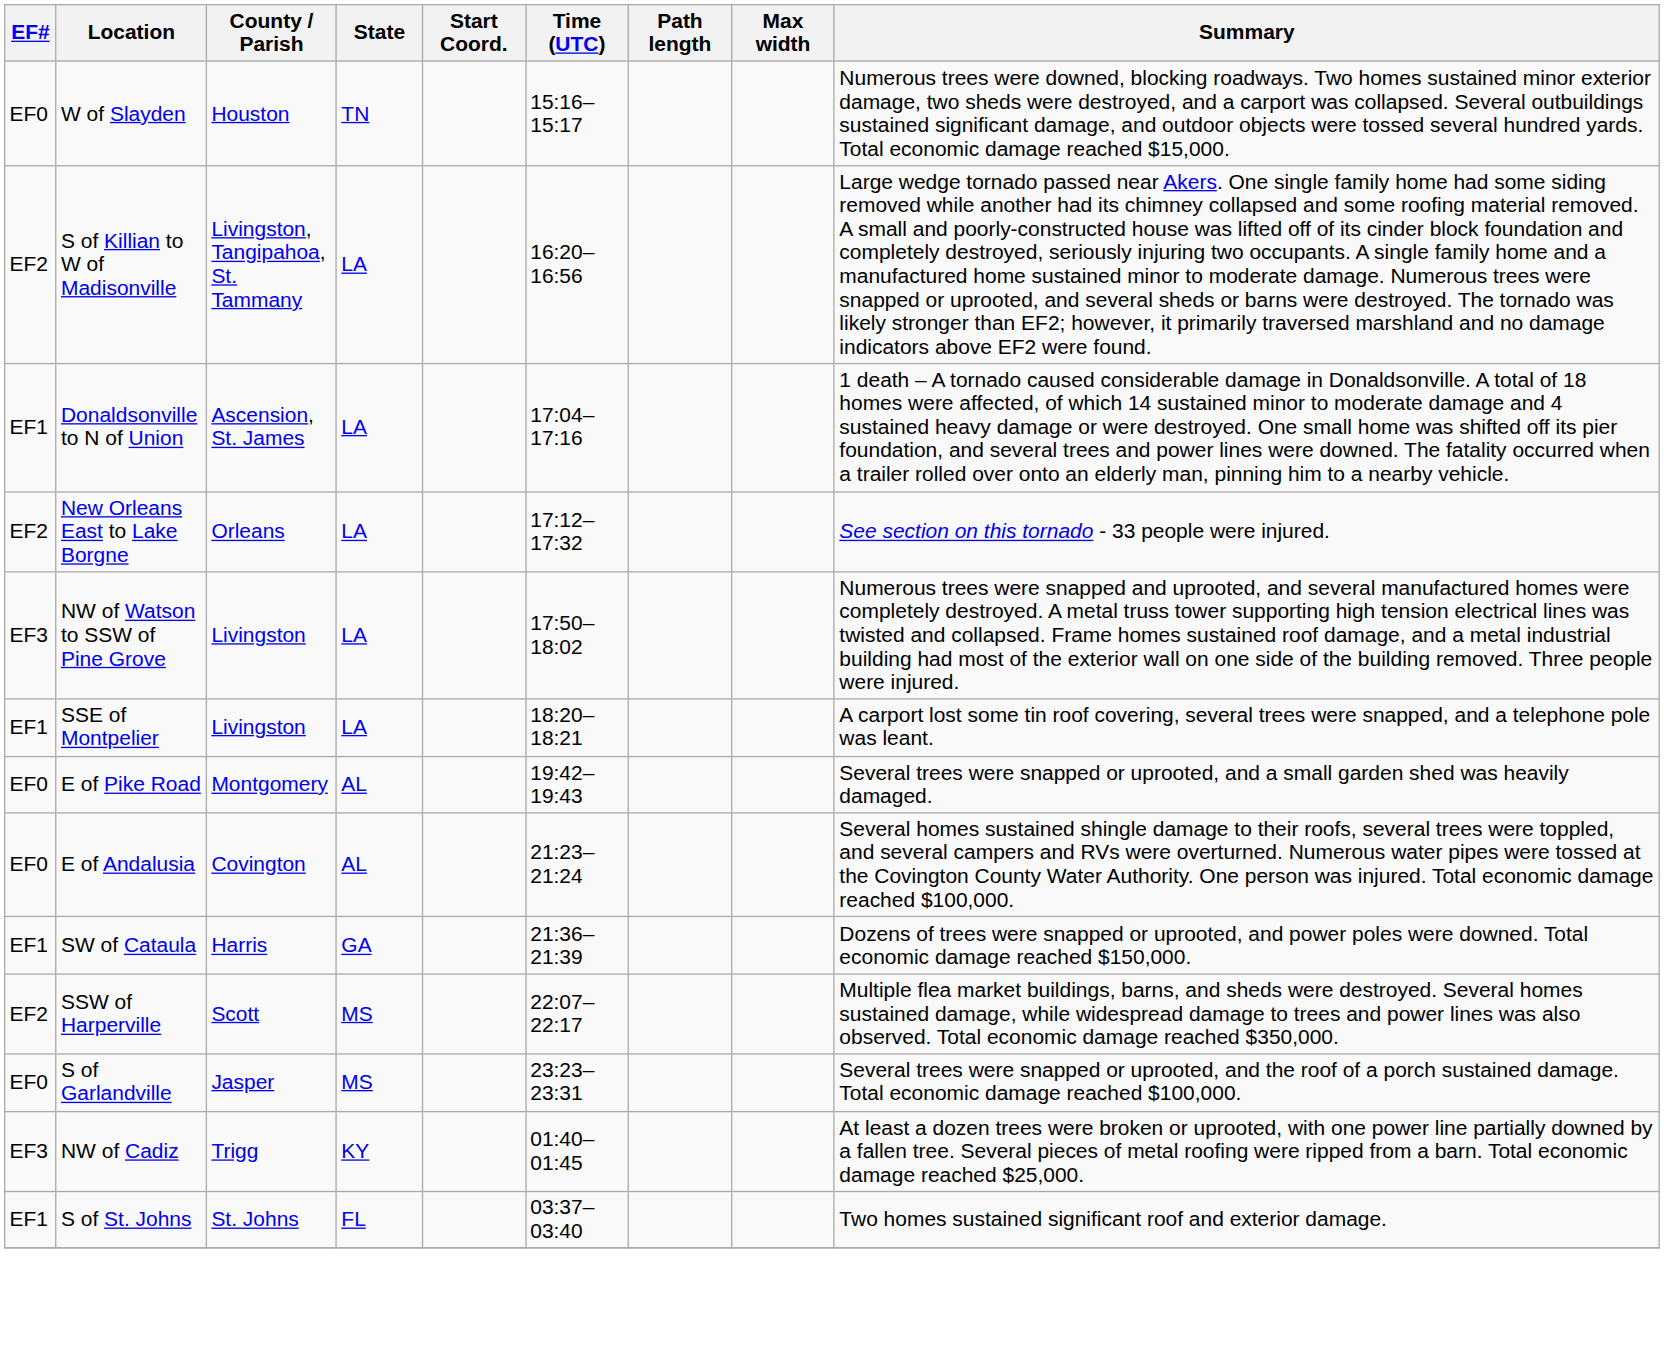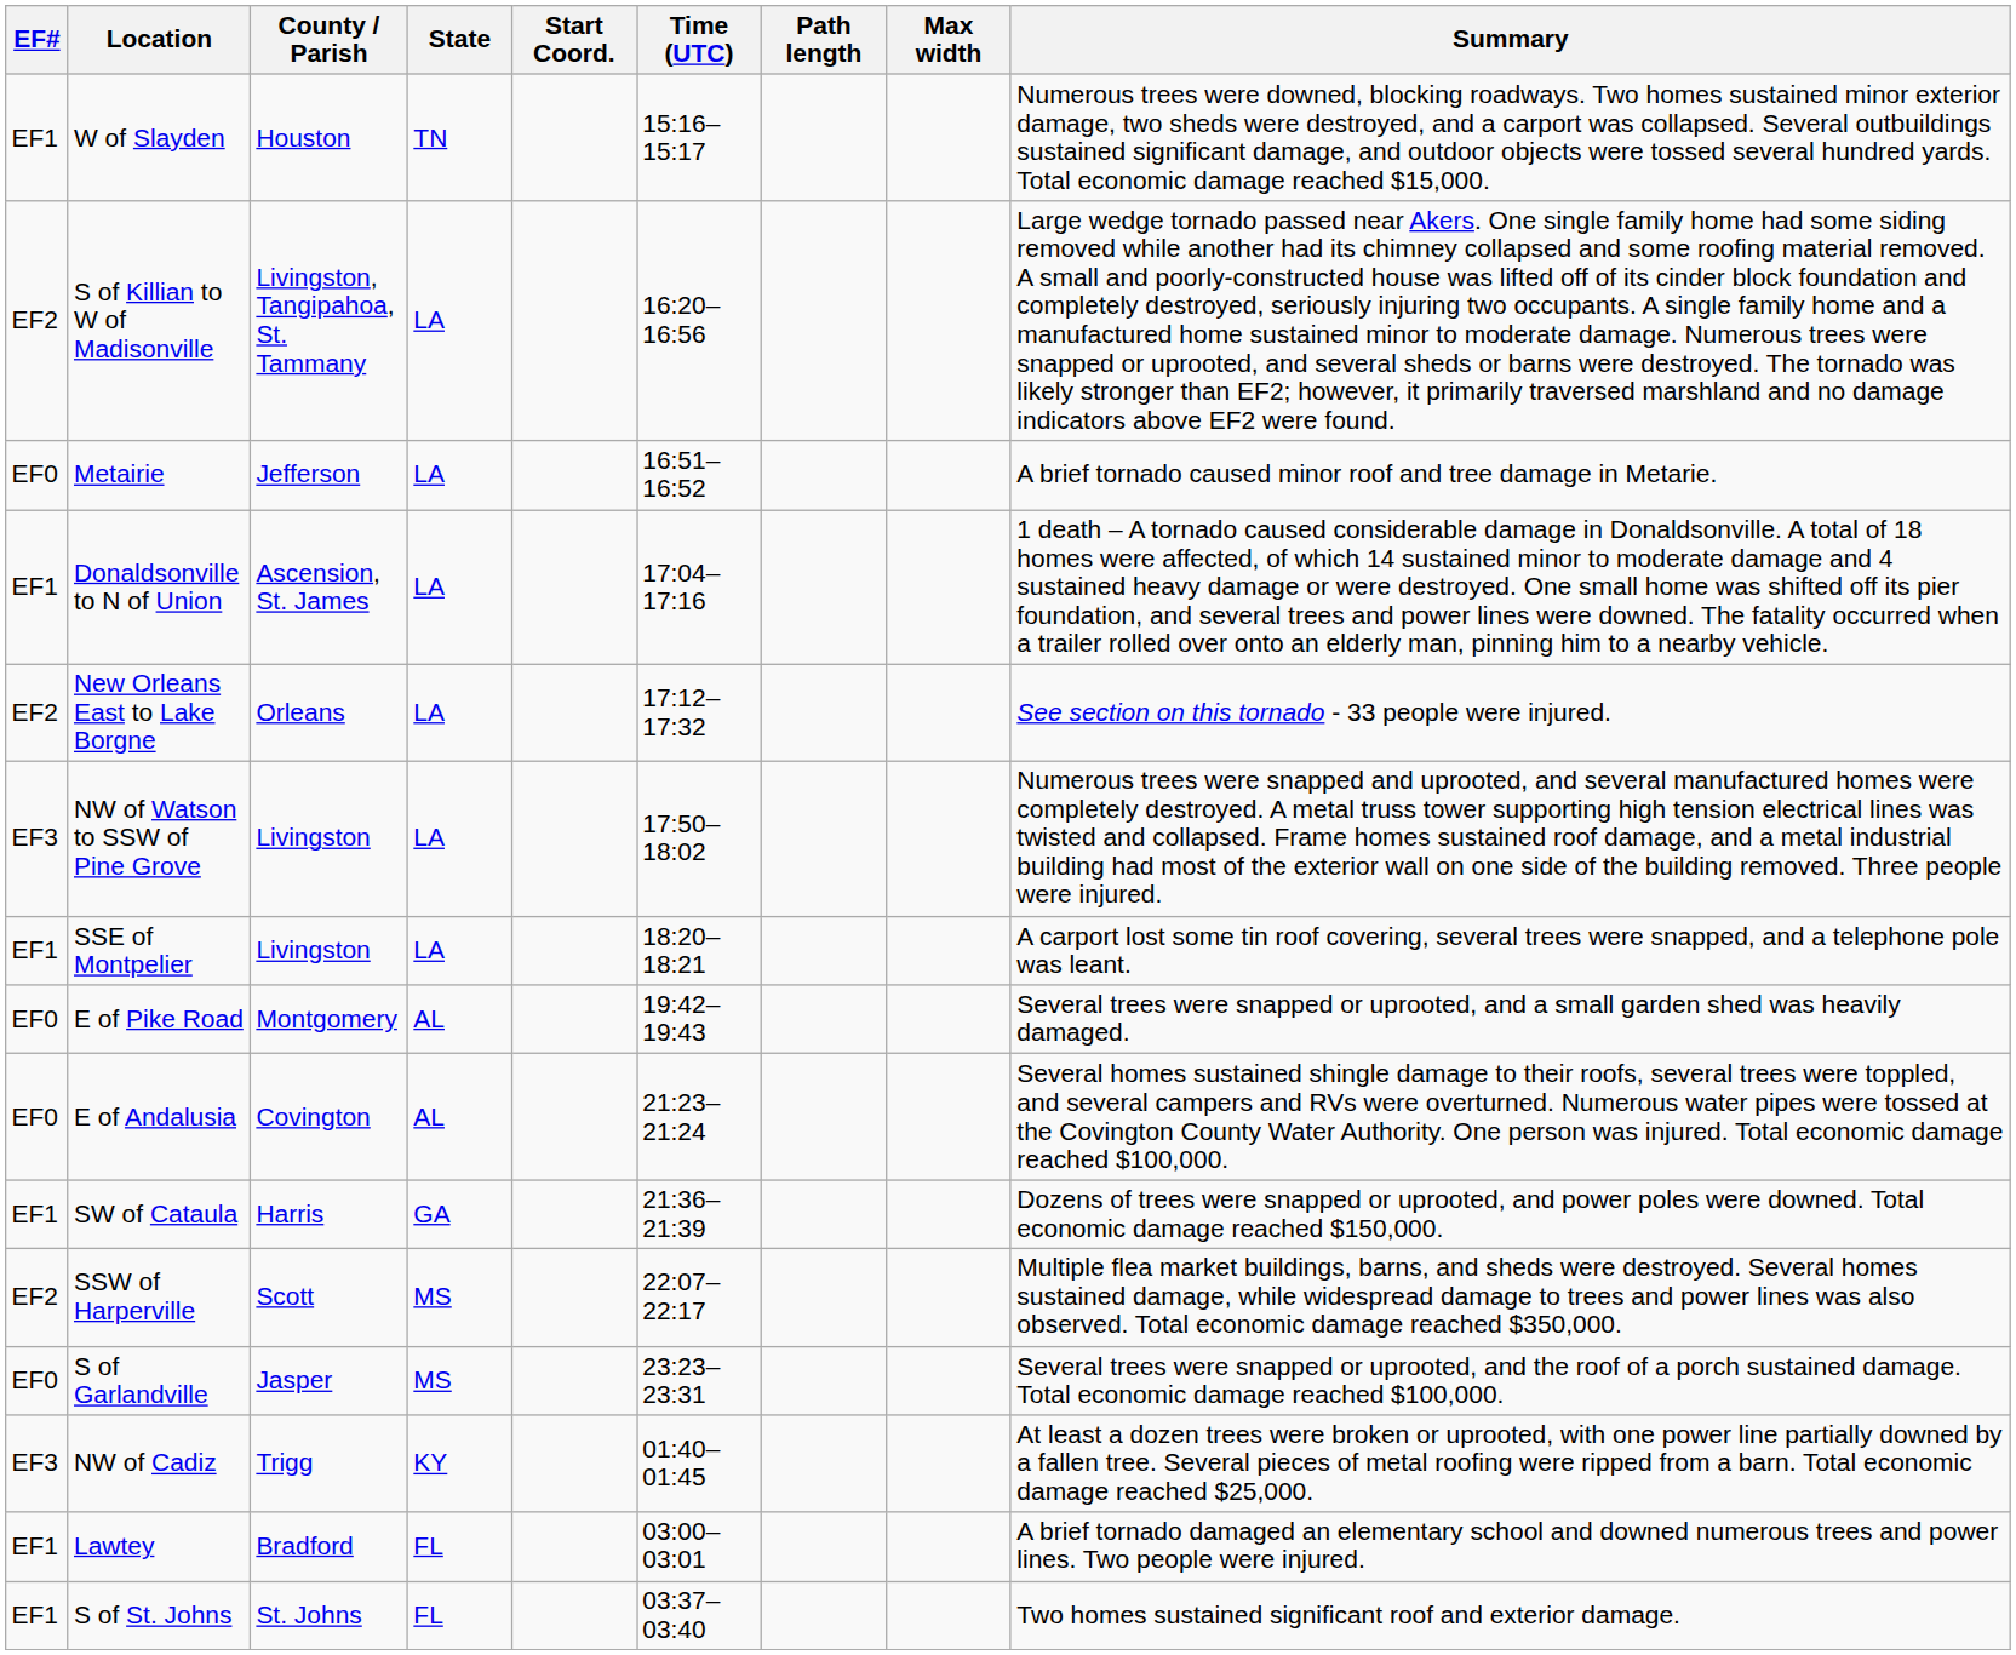W of Slayden | EF#: EF0 -> EF1
+ row: EF0 | Metairie | Jefferson | LA | 16:51–16:52 | A brief tornado caused minor roof and tree damage in Metarie.
+ row: EF1 | Lawtey | Bradford | FL | 03:00–03:01 | A brief tornado damaged an elementary school and downed numerous trees and power lines. Two people were injured.
